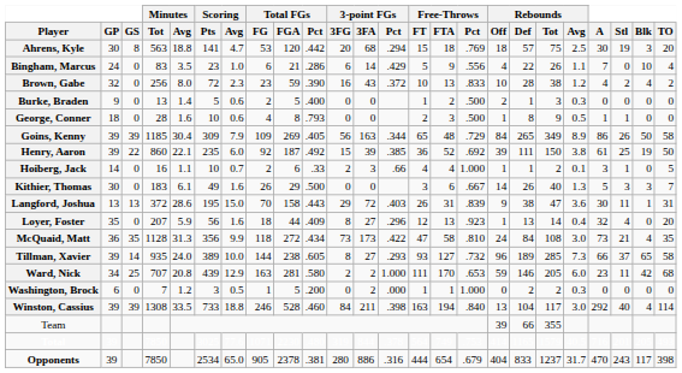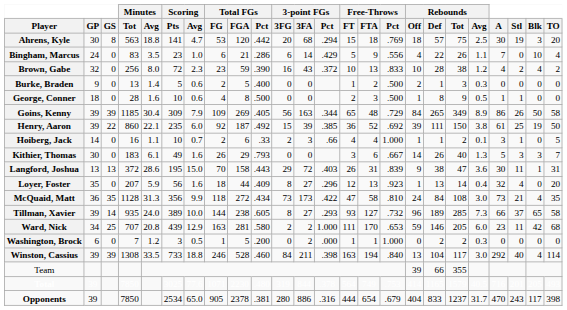George, Conner | Total FGs / Pct: .793 -> .500
Kithier, Thomas | Total FGs / Pct: .500 -> .793
